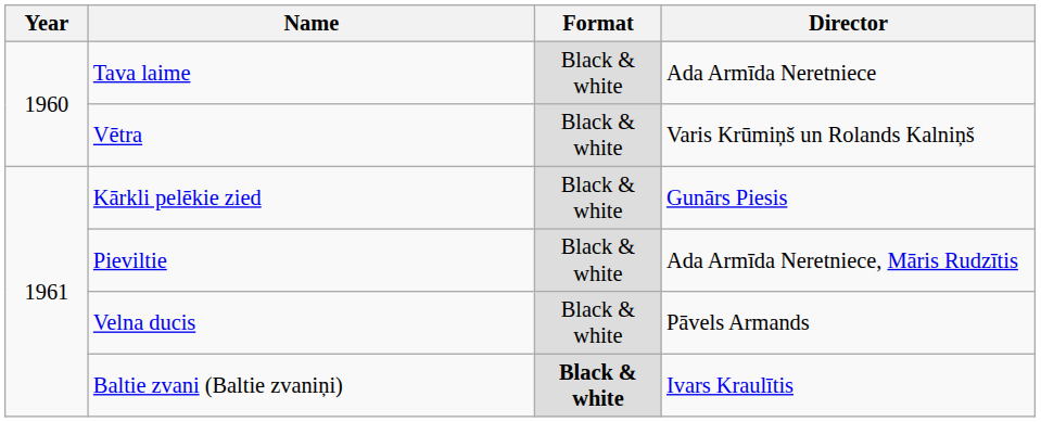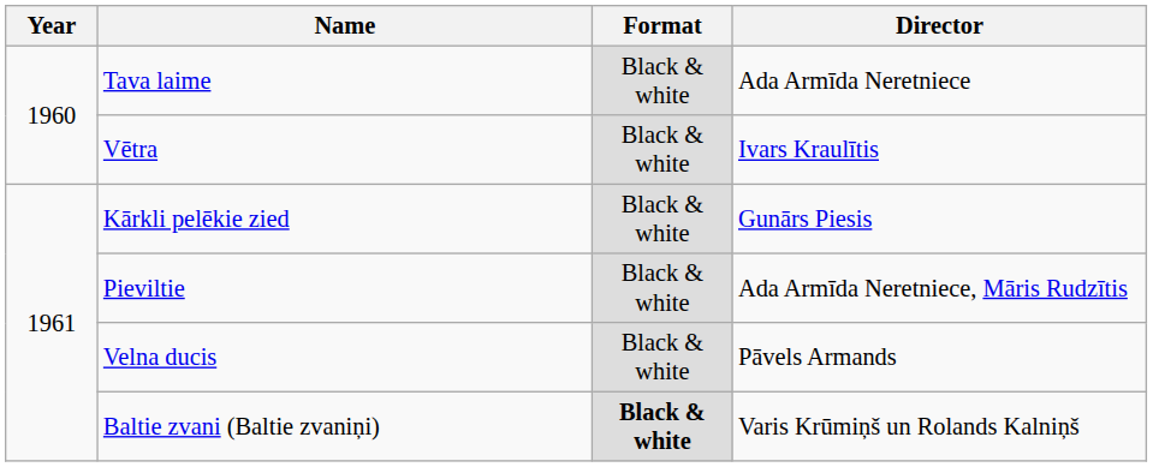Vētra | Director: Varis Krūmiņš un Rolands Kalniņš -> Ivars Kraulītis
Baltie zvani (Baltie zvaniņi) | Director: Ivars Kraulītis -> Varis Krūmiņš un Rolands Kalniņš
